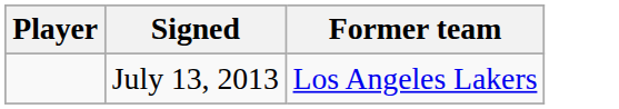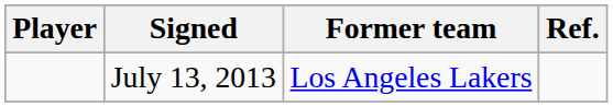+ column: Ref.
